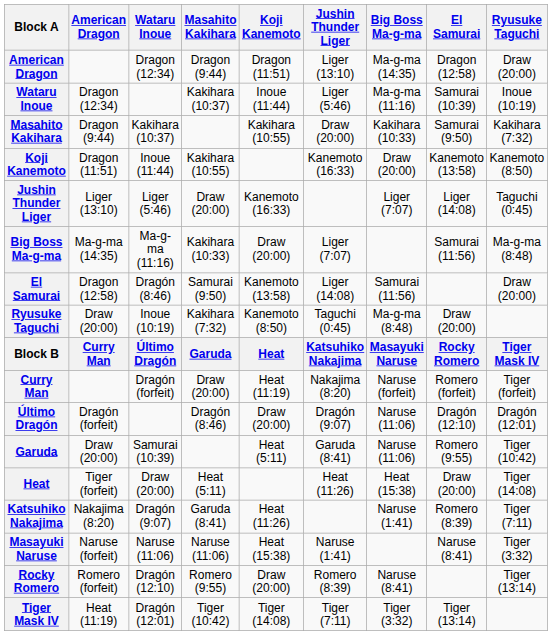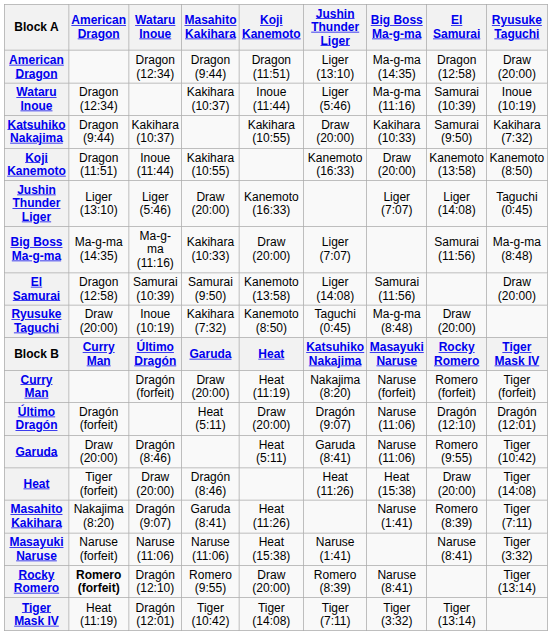row 4 | Block A: Masahito Kakihara -> Katsuhiko Nakajima
row 8 | Wataru Inoue: Dragón (8:46) -> Samurai (10:39)
row 12 | Masahito Kakihara: Dragón (8:46) -> Heat (5:11)
row 13 | Wataru Inoue: Samurai (10:39) -> Dragón (8:46)
row 14 | Masahito Kakihara: Heat (5:11) -> Dragón (8:46)
row 15 | Block A: Katsuhiko Nakajima -> Masahito Kakihara
row 17 | American Dragon: normal -> bold
